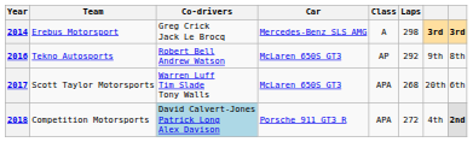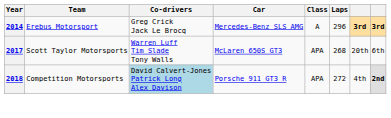2014 | Laps: 298 -> 296
- row: 2016 | Tekno Autosports | Robert Bell Andrew Watson | McLaren 650S GT3 | AP | 292 | 9th | 8th
